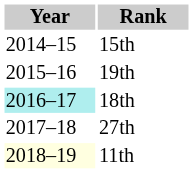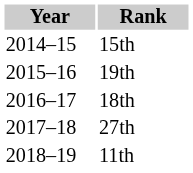18th | Year: paleturquoise background -> no background
11th | Year: lightyellow background -> no background
